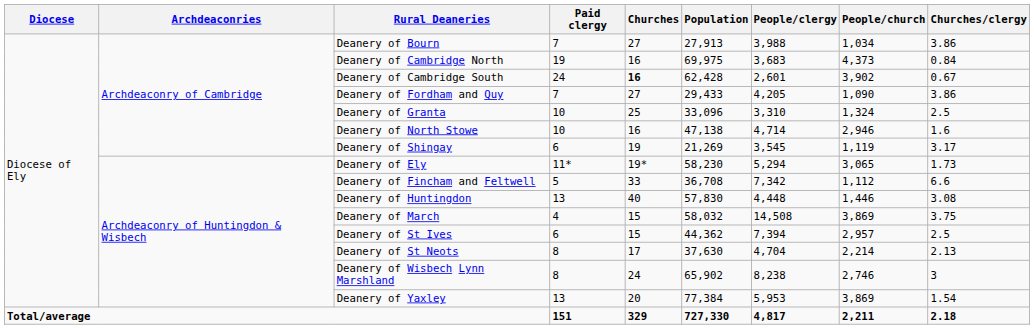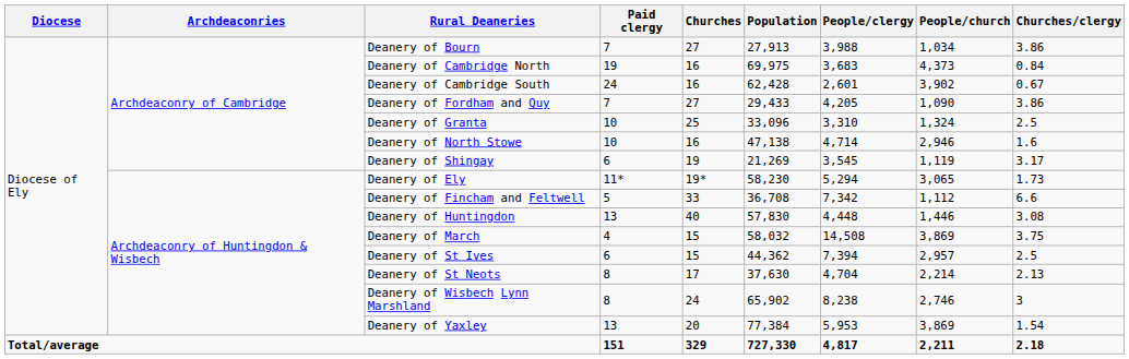Deanery of Cambridge South | Churches: bold -> normal
